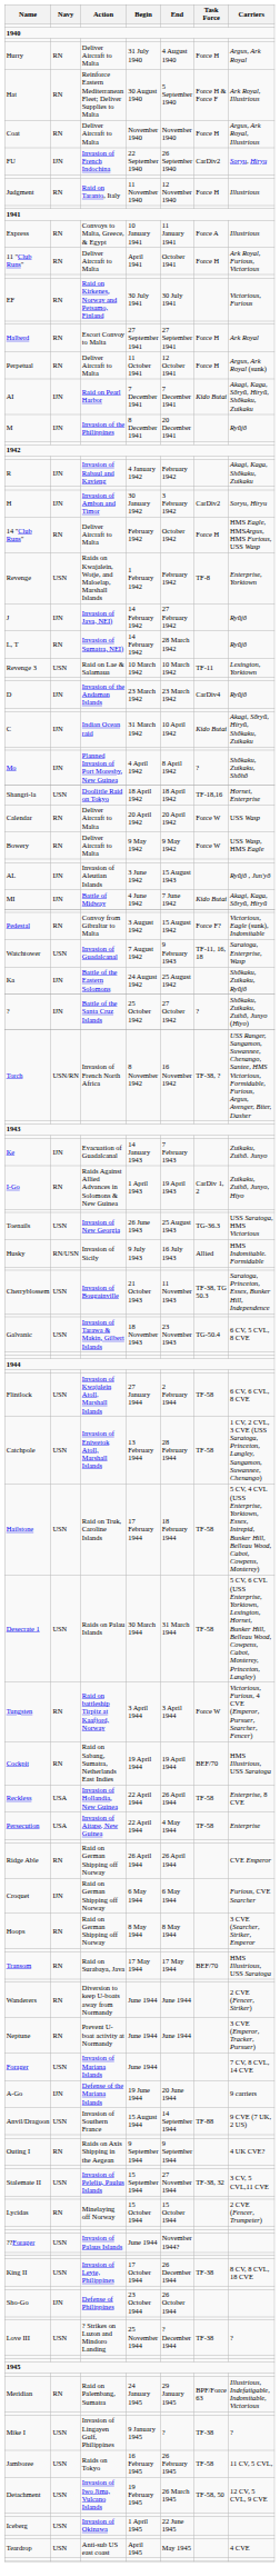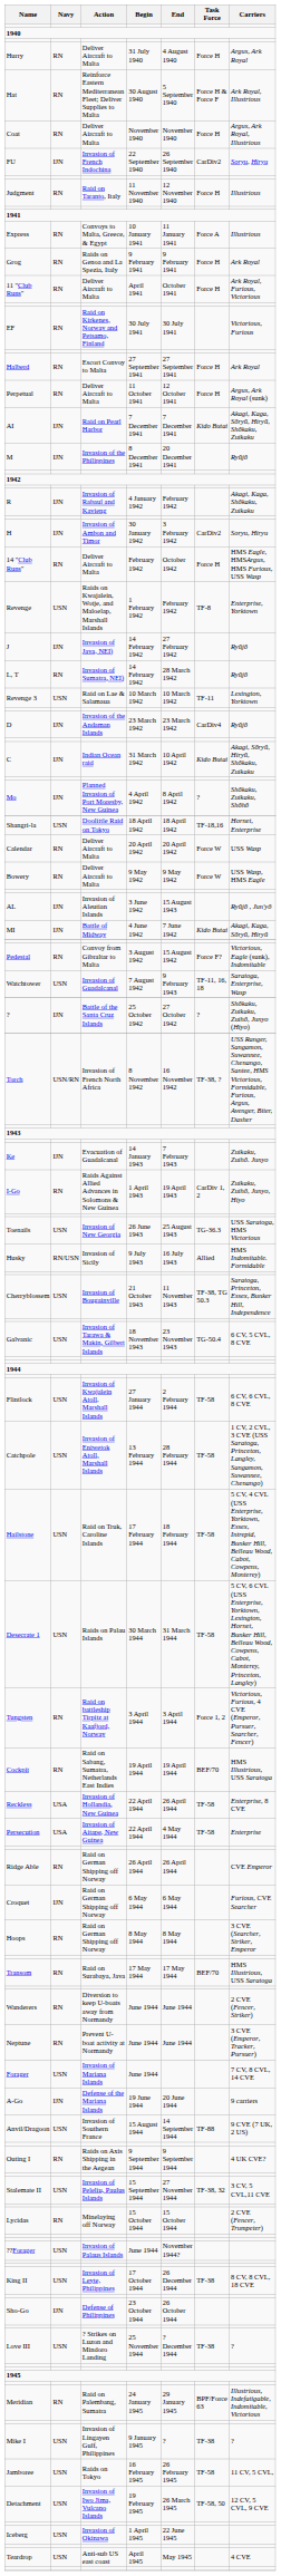+ row: Grog | RN | Raids on Genoa and La Spezia, Italy | 9 February 1941 | 9 February 1941 | Force H | Ark Royal
- row: Ka | IJN | Battle of the Eastern Solomons | 24 August 1942 | 25 August 1942 | Shōkaku, Zuikaku, Ryūjō
Tungsten | Task Force: Force W -> Force 1, 2
